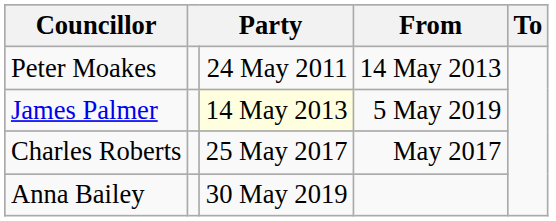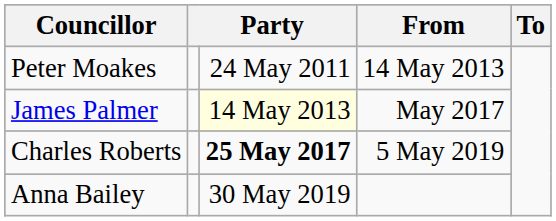James Palmer | From: 5 May 2019 -> May 2017
Charles Roberts | column 3: normal -> bold
Charles Roberts | From: May 2017 -> 5 May 2019
